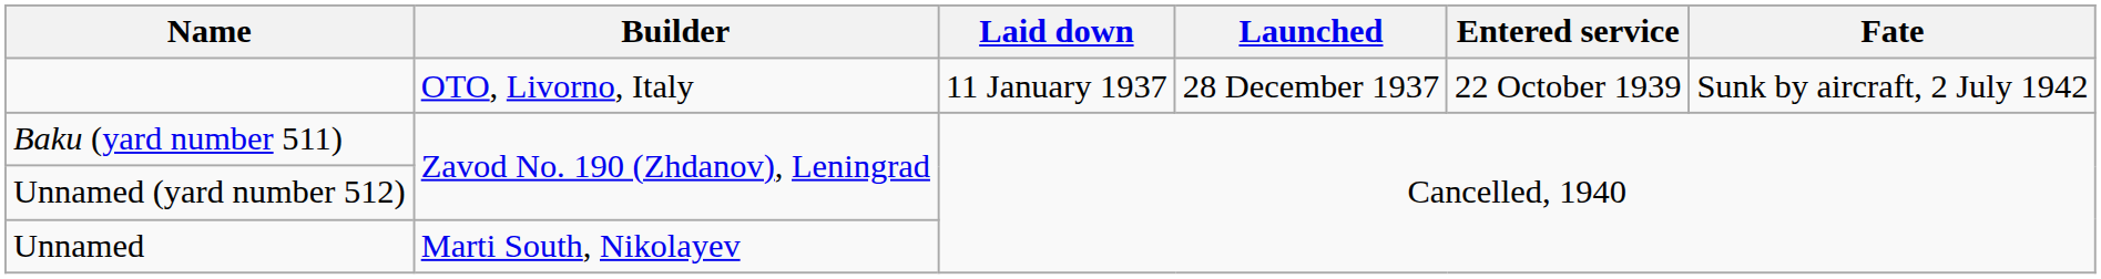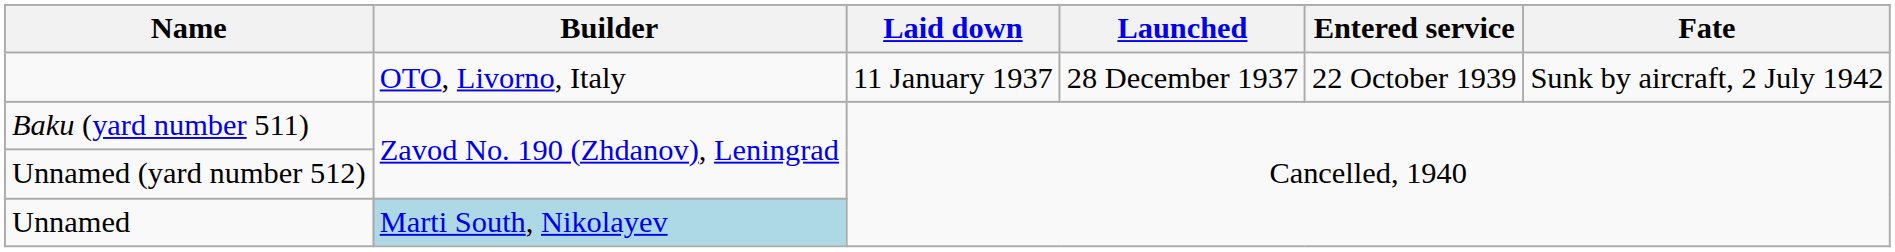Unnamed | Builder: no background -> lightblue background
